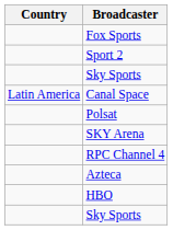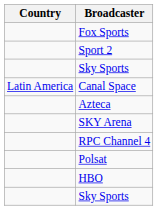row 6 | Broadcaster: Polsat -> Azteca
row 9 | Broadcaster: Azteca -> Polsat
